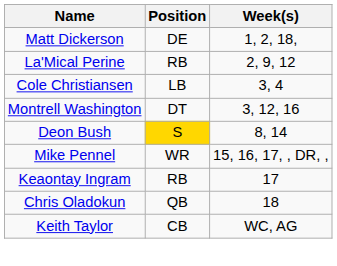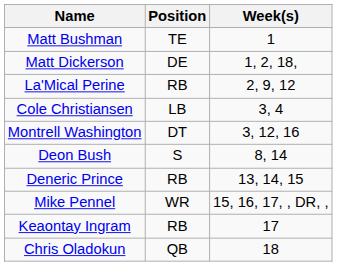+ row: Matt Bushman | TE | 1
Deon Bush | Position: gold background -> no background
+ row: Deneric Prince | RB | 13, 14, 15
- row: Keith Taylor | CB | WC, AG
